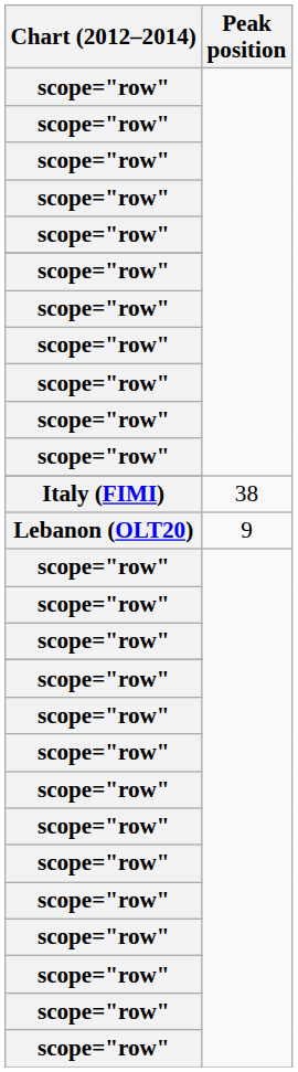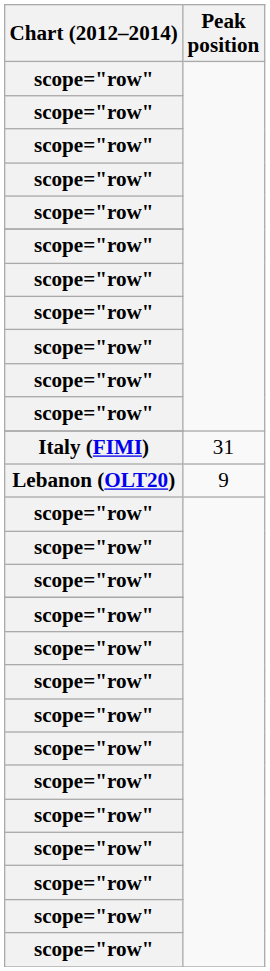Italy (FIMI) | Peak position: 38 -> 31
